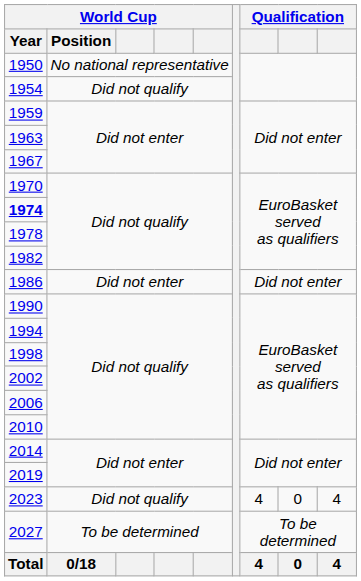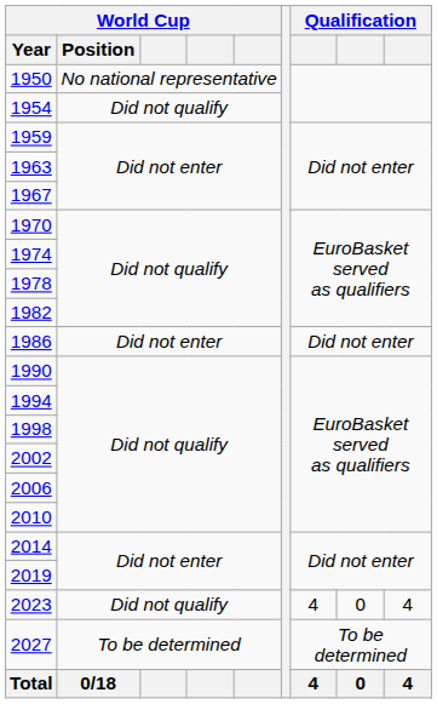1974 | World Cup / Year: bold -> normal
